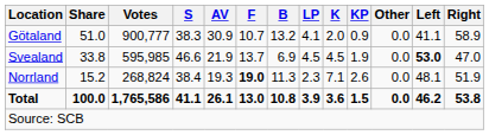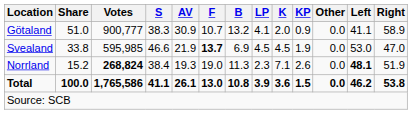Svealand | F: normal -> bold
Svealand | Left: bold -> normal
Norrland | Votes: normal -> bold
Norrland | F: bold -> normal
Norrland | Left: normal -> bold
